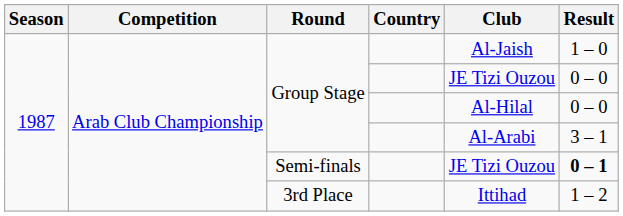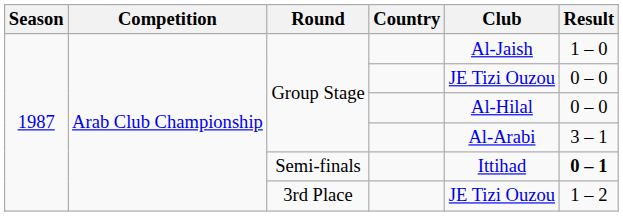Semi-finals | Club: JE Tizi Ouzou -> Ittihad
3rd Place | Club: Ittihad -> JE Tizi Ouzou
